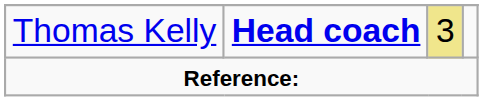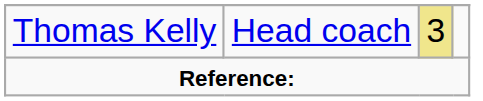Thomas Kelly | column 2: bold -> normal
